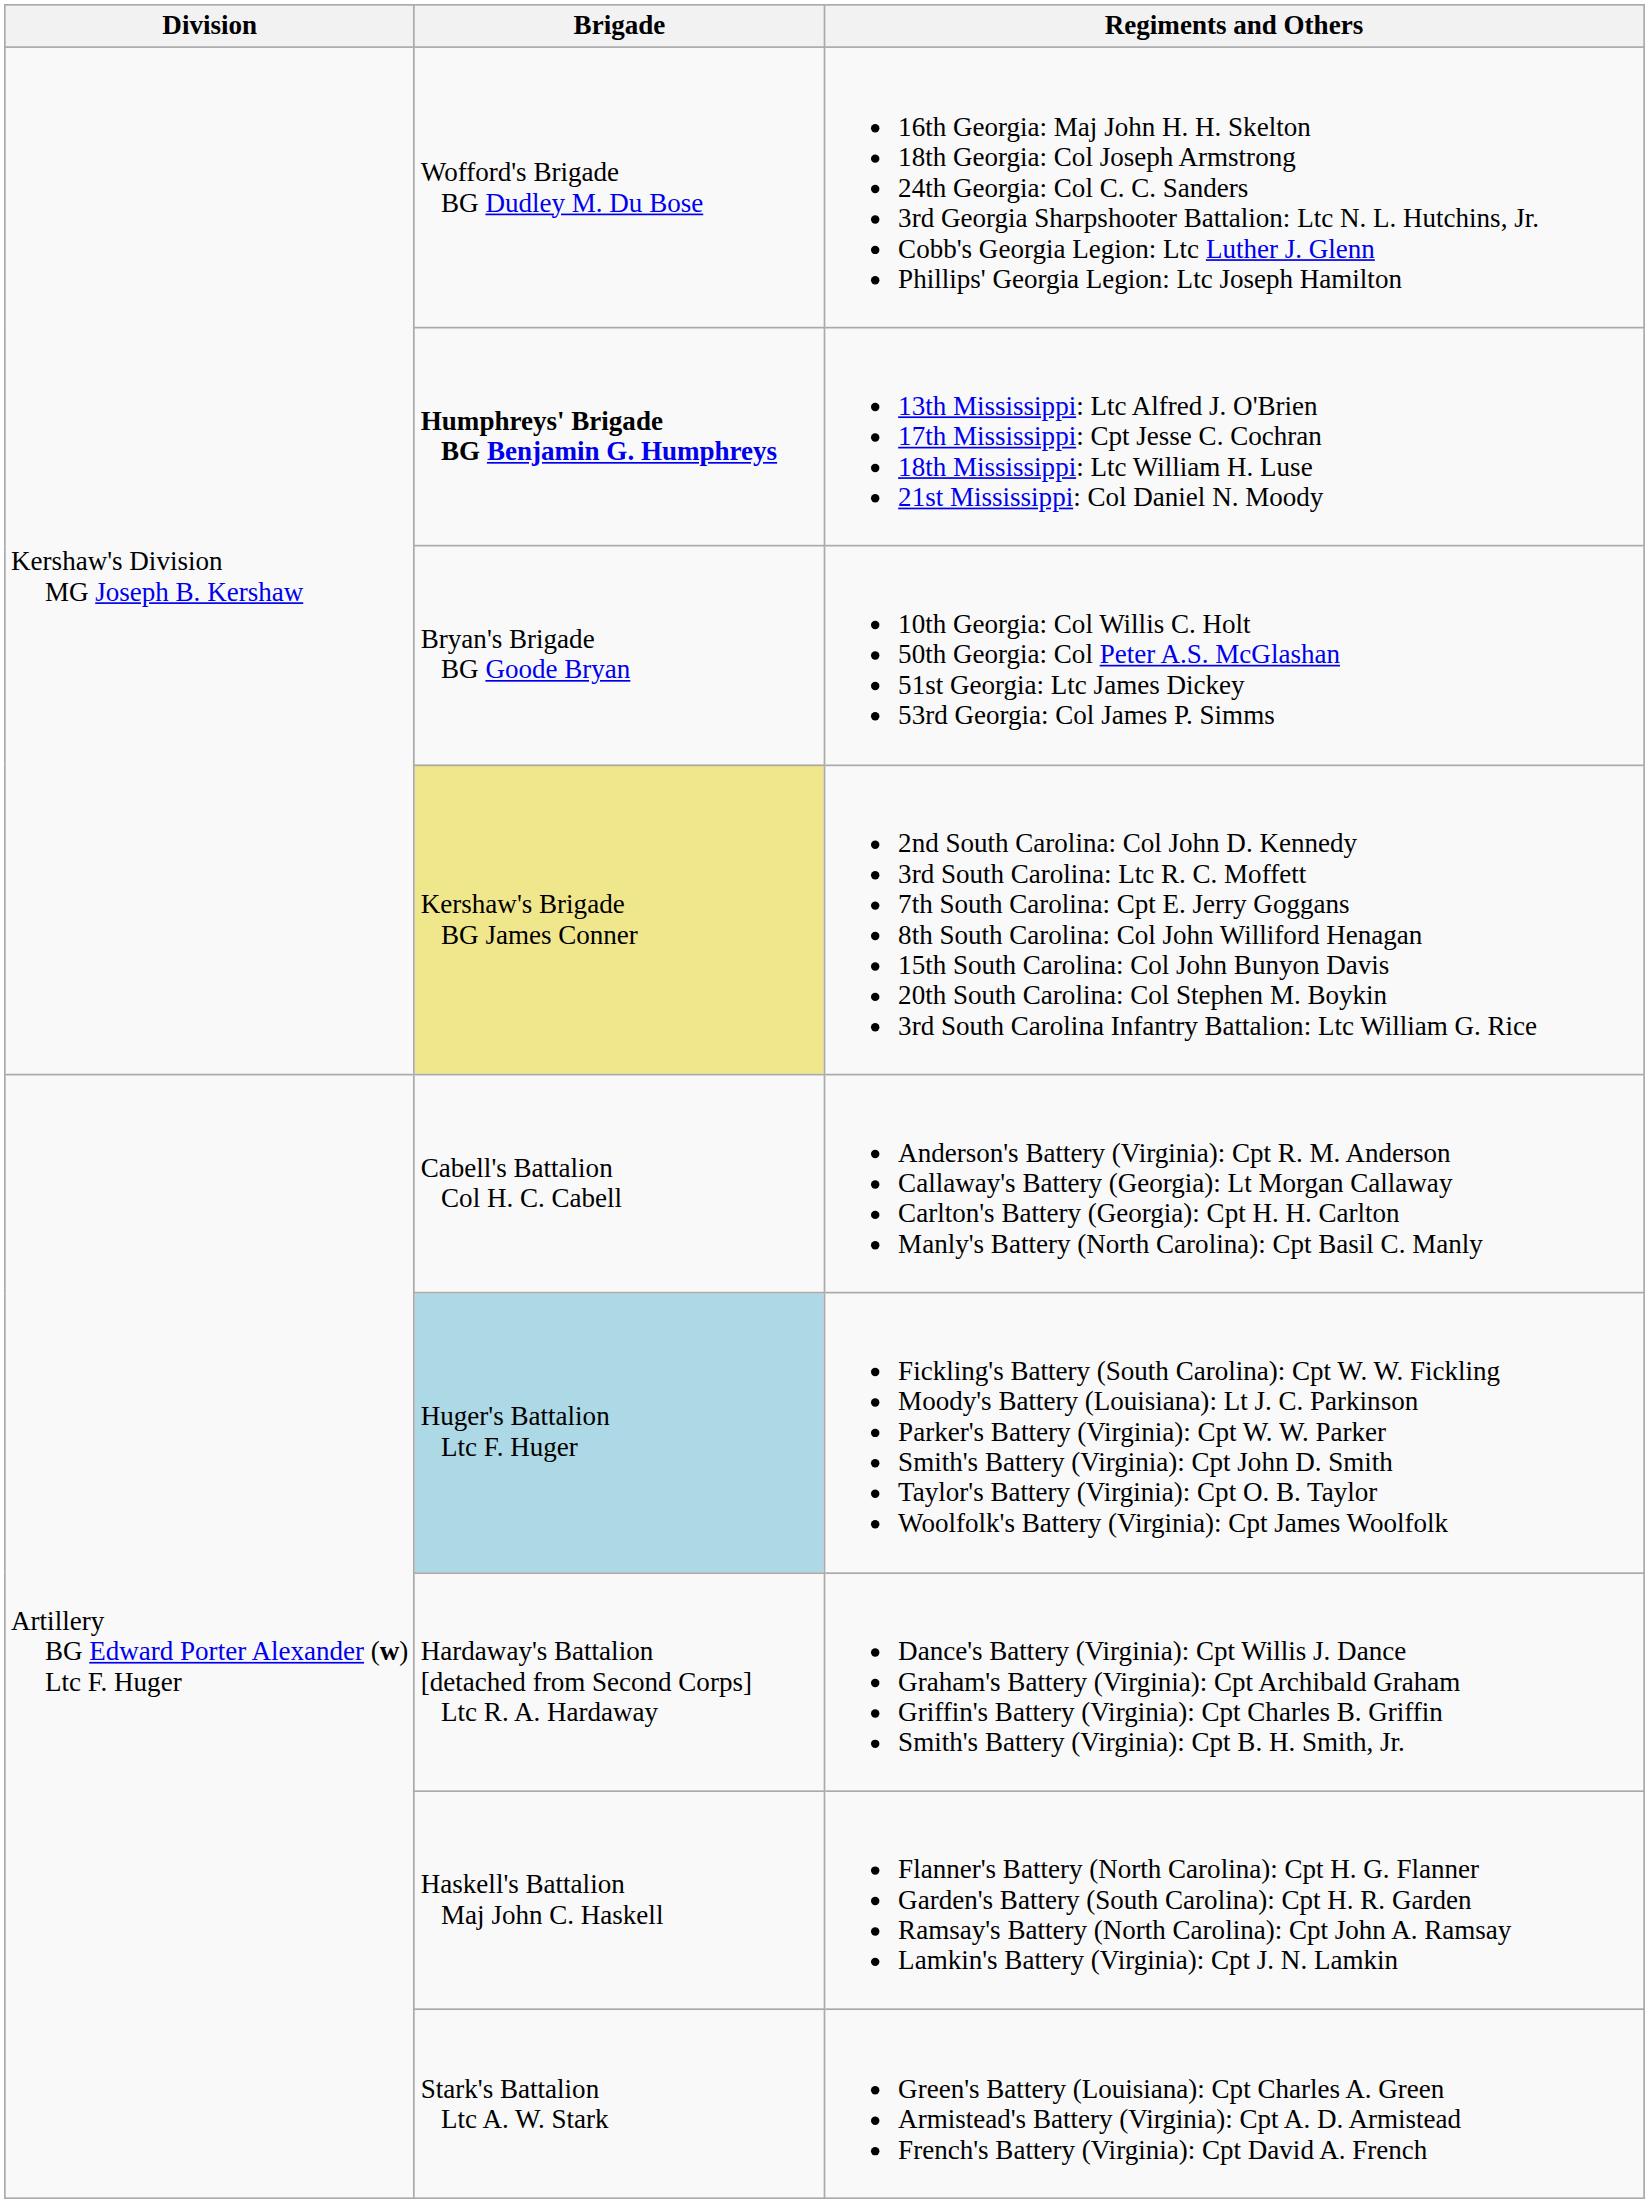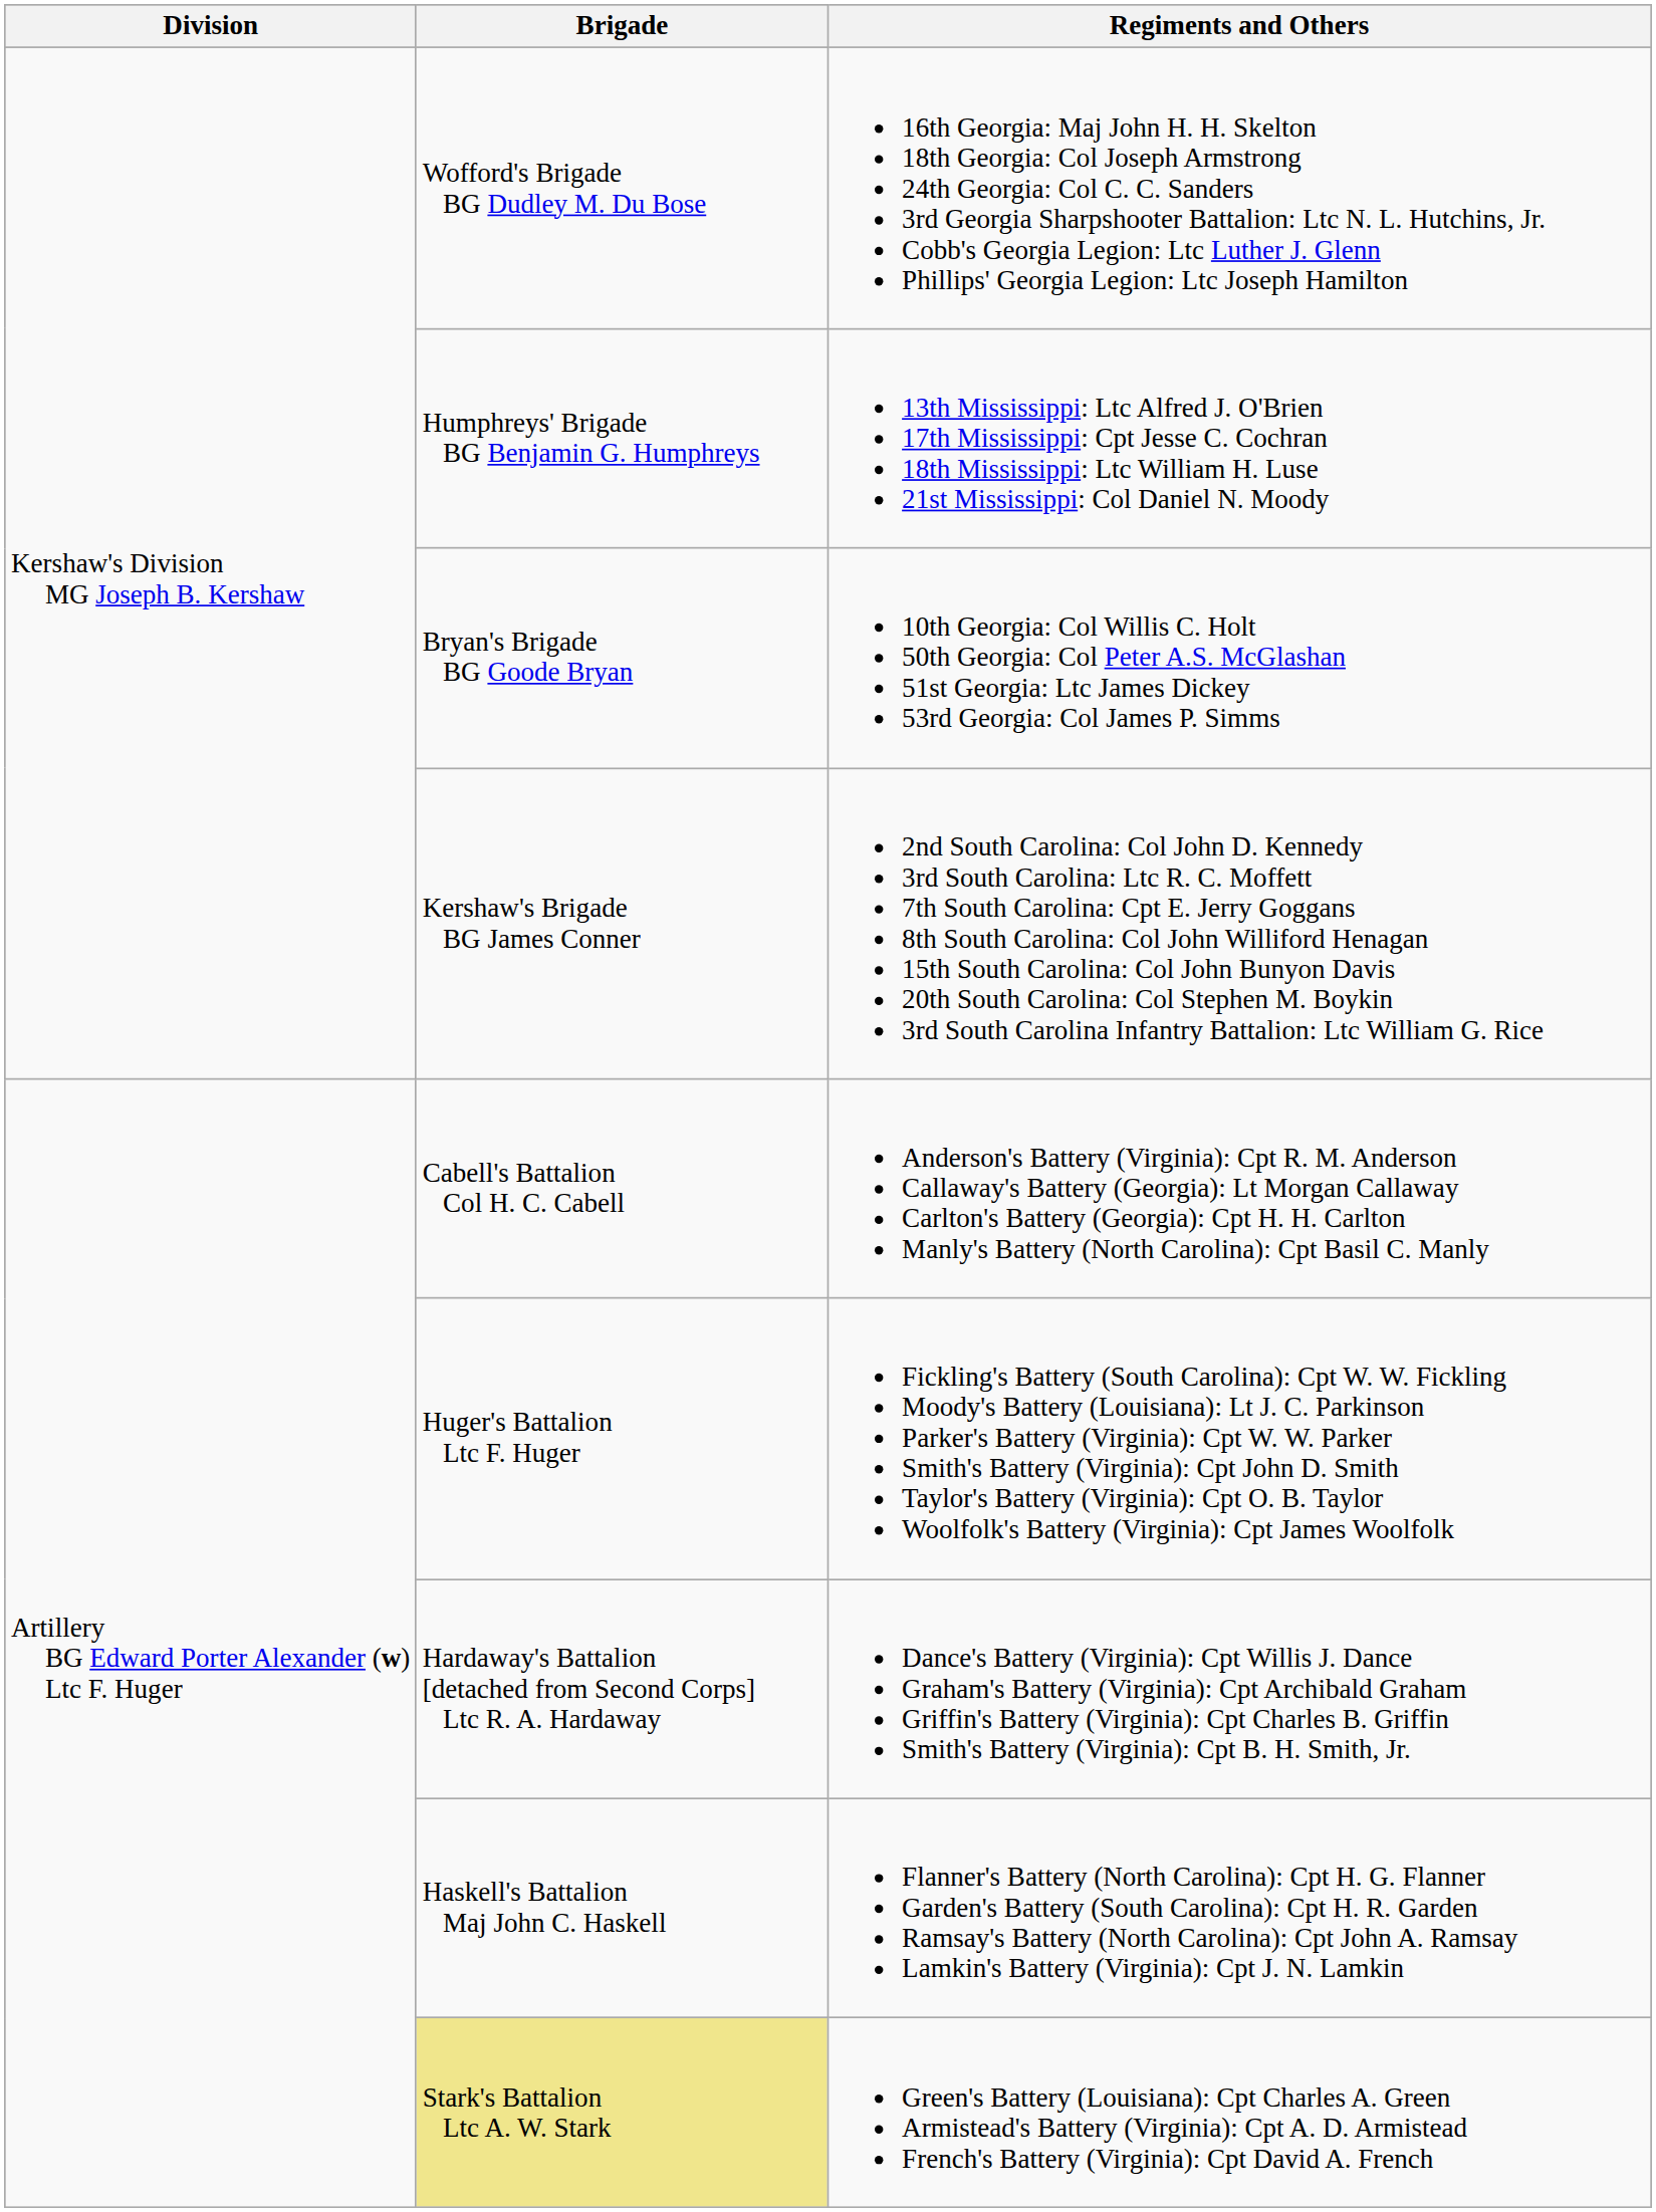Humphreys' Brigade BG Benjamin G. Humphreys | Brigade: bold -> normal
Kershaw's Brigade BG James Conner | Brigade: khaki background -> no background
Huger's Battalion Ltc F. Huger | Brigade: lightblue background -> no background
Stark's Battalion Ltc A. W. Stark | Brigade: no background -> khaki background
